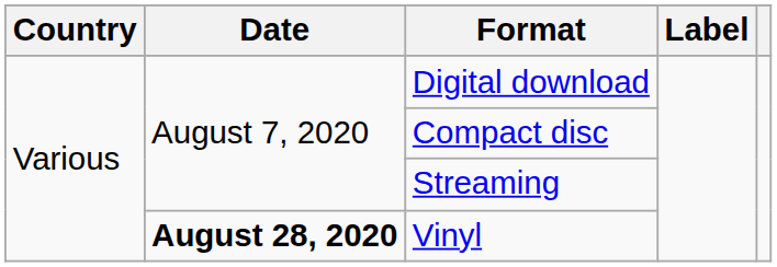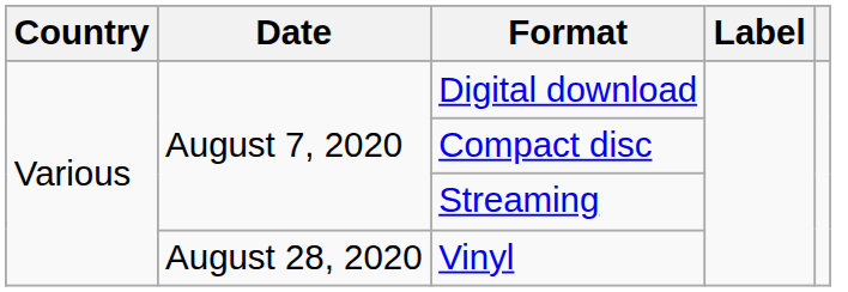Vinyl | Date: bold -> normal
